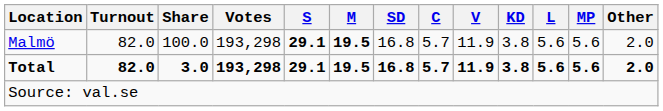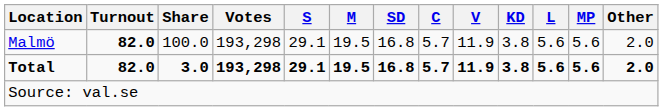Malmö | Turnout: normal -> bold
Malmö | S: bold -> normal
Malmö | M: bold -> normal
